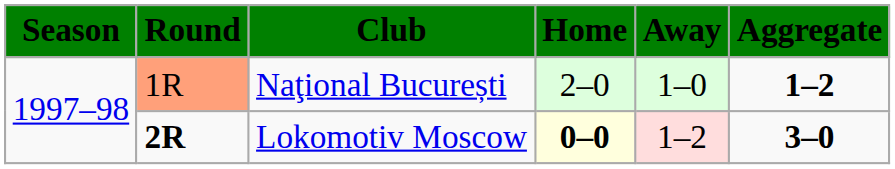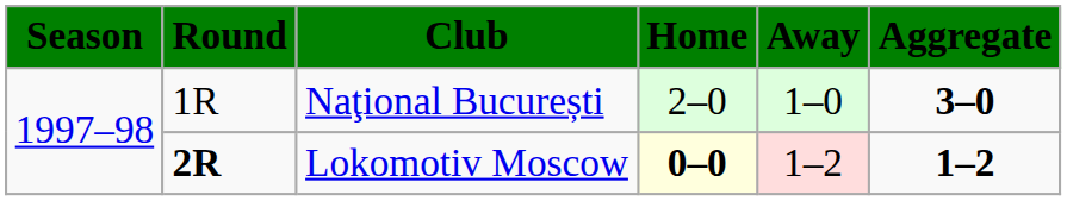Naţional București | Round: lightsalmon background -> no background
Naţional București | Aggregate: 1–2 -> 3–0
Lokomotiv Moscow | Aggregate: 3–0 -> 1–2
